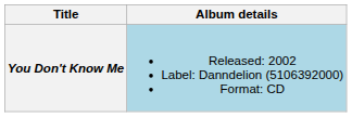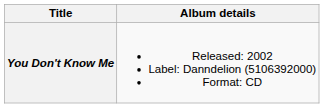You Don't Know Me | Album details: lightblue background -> no background
